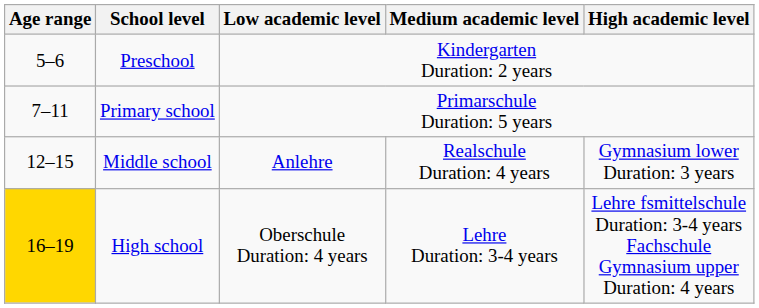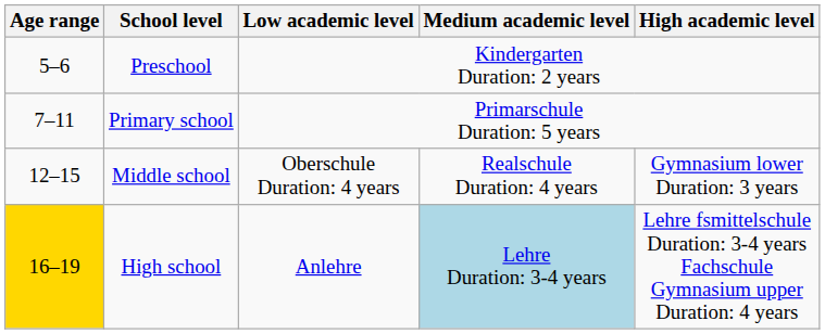Middle school | Low academic level: Anlehre -> Oberschule Duration: 4 years
High school | Low academic level: Oberschule Duration: 4 years -> Anlehre
High school | Medium academic level: no background -> lightblue background
